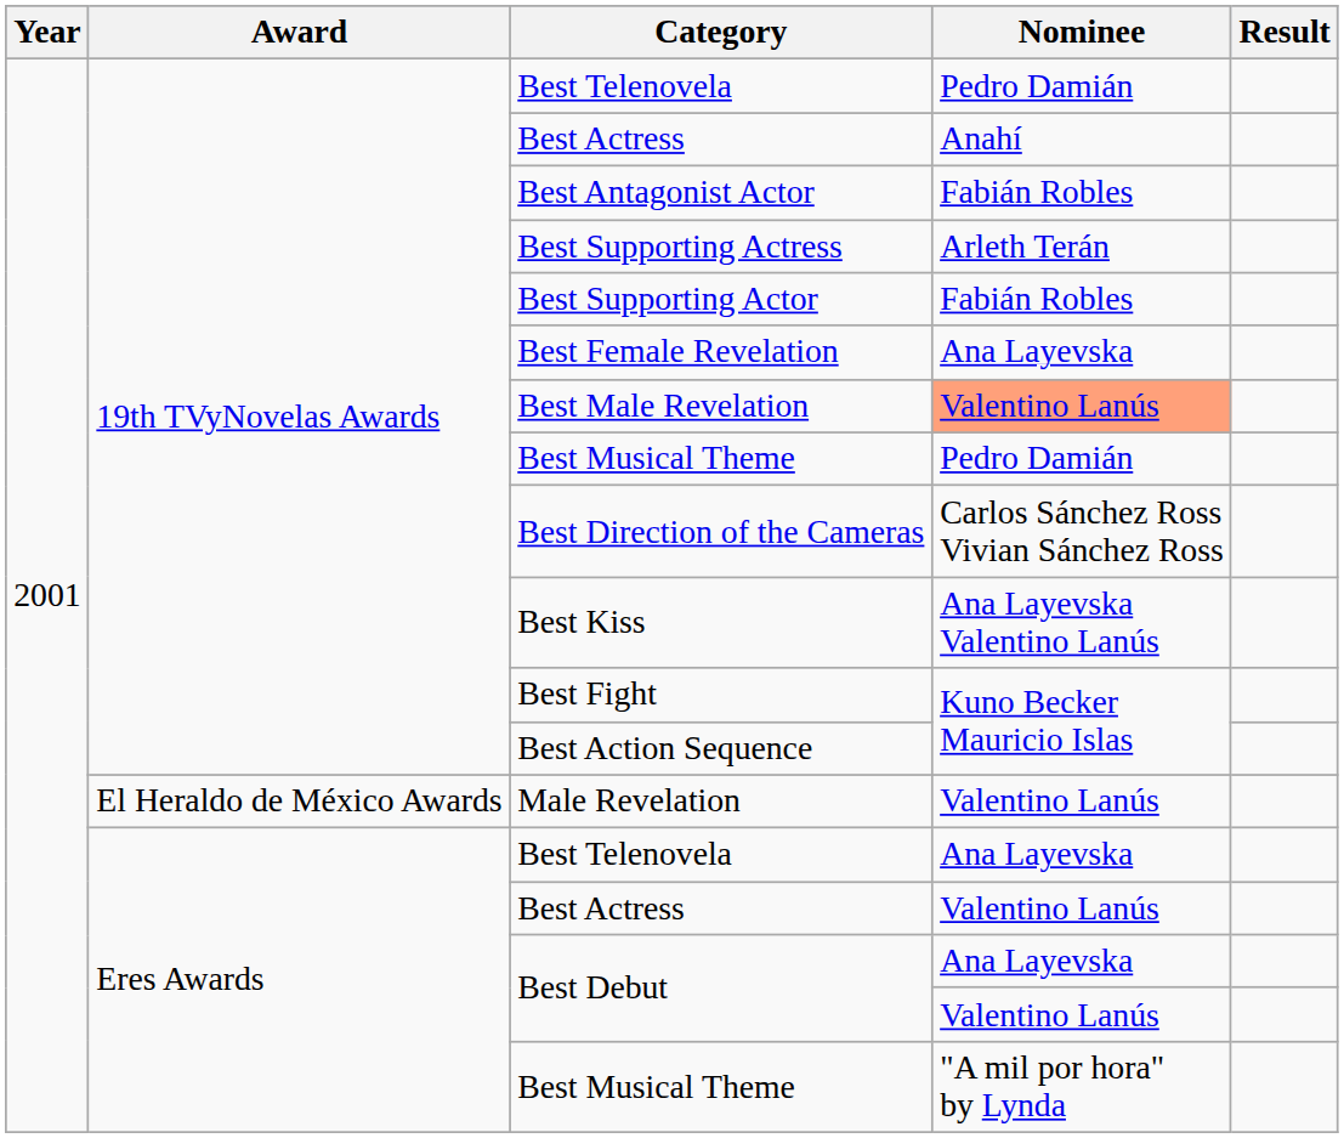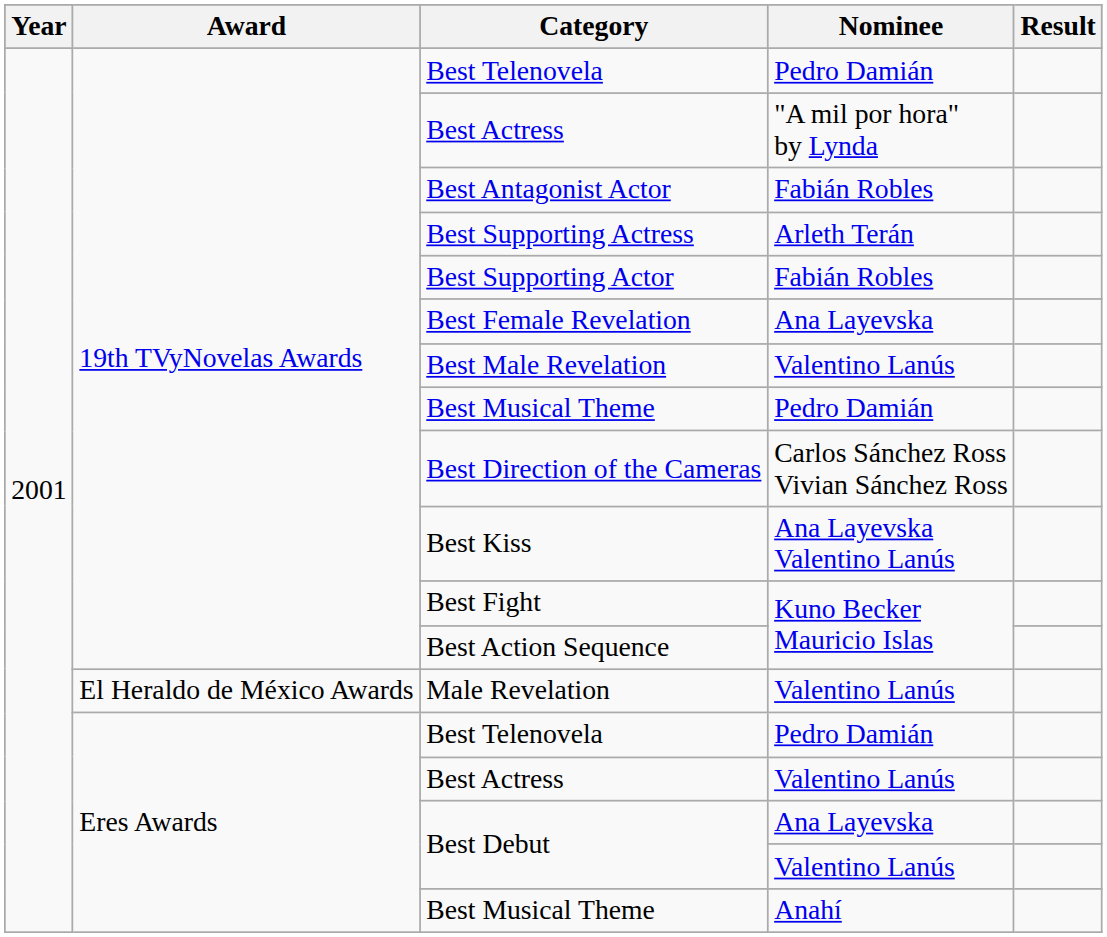19th TVyNovelas Awards / Best Actress | Nominee: Anahí -> "A mil por hora" by Lynda
Best Male Revelation | Nominee: lightsalmon background -> no background
Eres Awards / Best Telenovela | Nominee: Ana Layevska -> Pedro Damián
Eres Awards / Best Musical Theme | Nominee: "A mil por hora" by Lynda -> Anahí
